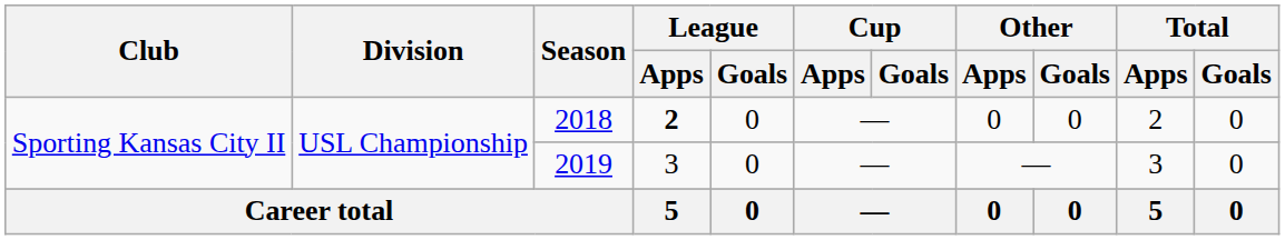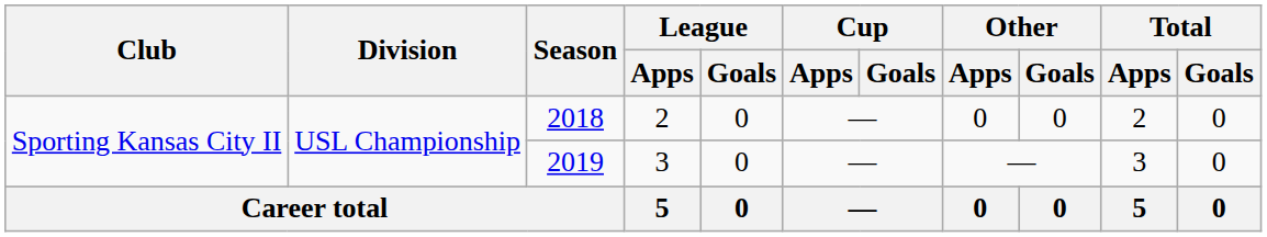2018 | League / Apps: bold -> normal
